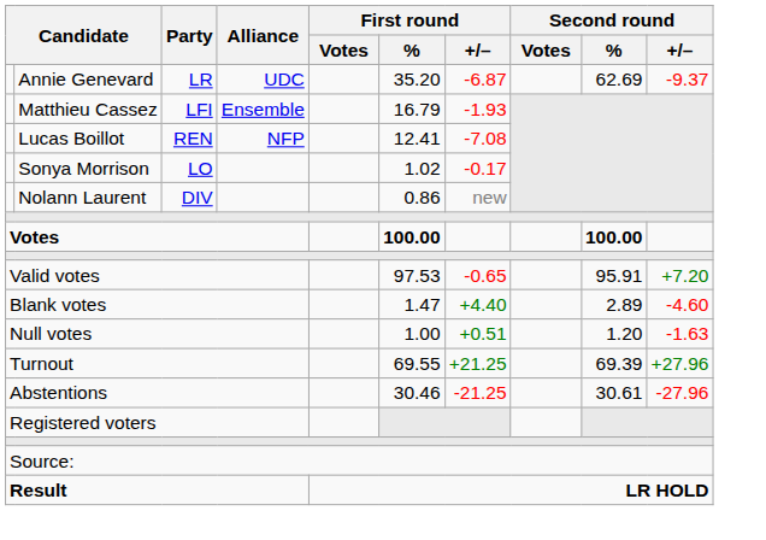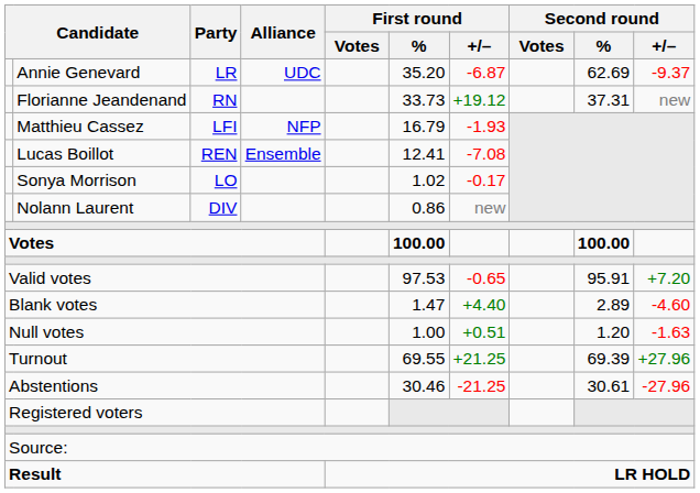+ row: Florianne Jeandenand | RN | 33.73 | +19.12 | 37.31 | new
Matthieu Cassez | Alliance: Ensemble -> NFP
Lucas Boillot | Alliance: NFP -> Ensemble
